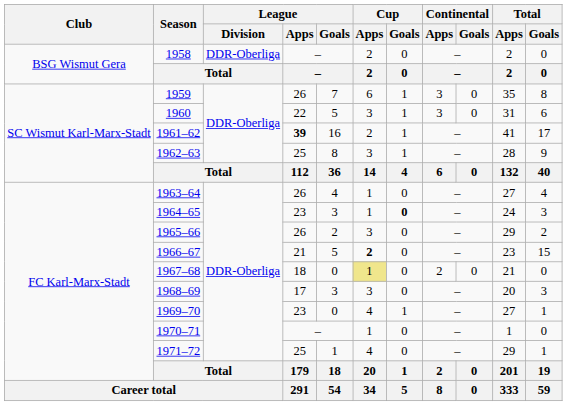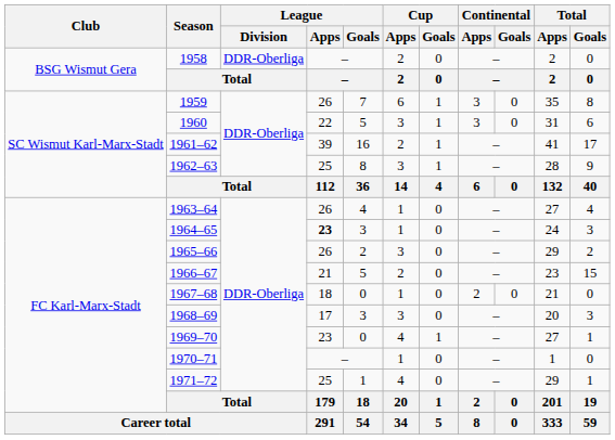1961–62 | League / Apps: bold -> normal
1964–65 | League / Apps: normal -> bold
1964–65 | Cup / Goals: bold -> normal
1966–67 | Cup / Apps: bold -> normal
1967–68 | Cup / Apps: khaki background -> no background
